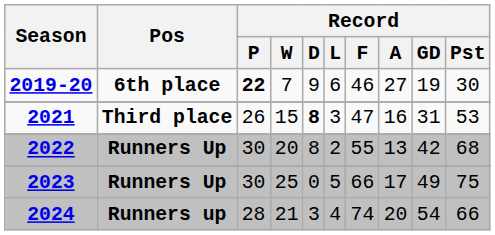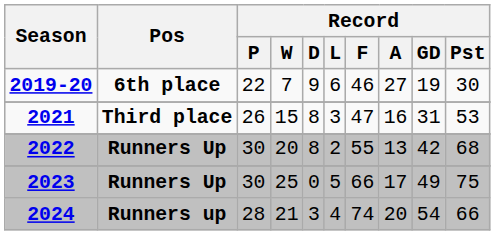2019-20 | Record / P: bold -> normal
2021 | Record / D: bold -> normal
